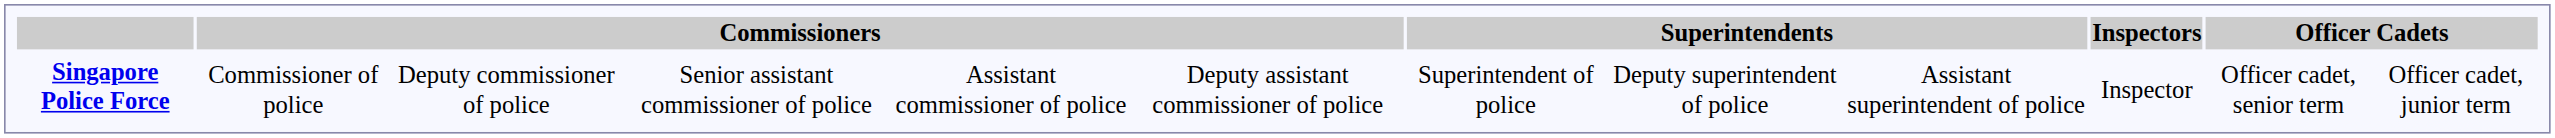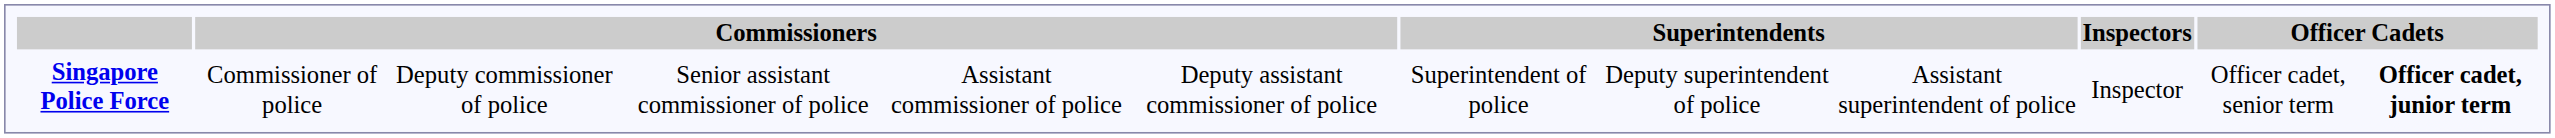Commissioner of police | column 12: normal -> bold
